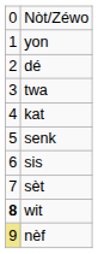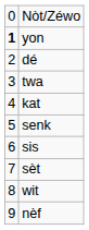yon | column 1: normal -> bold
wit | column 1: bold -> normal
nèf | column 1: khaki background -> no background
